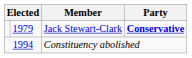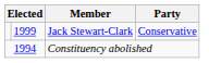Jack Stewart-Clark | column 2: 1979 -> 1999
Jack Stewart-Clark | Party: bold -> normal
